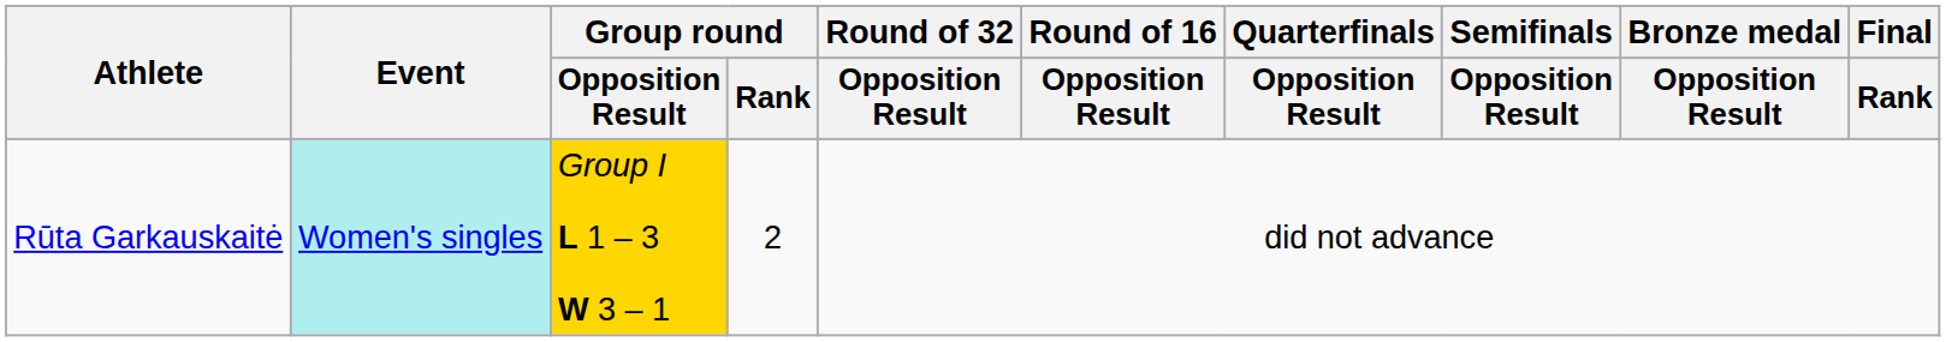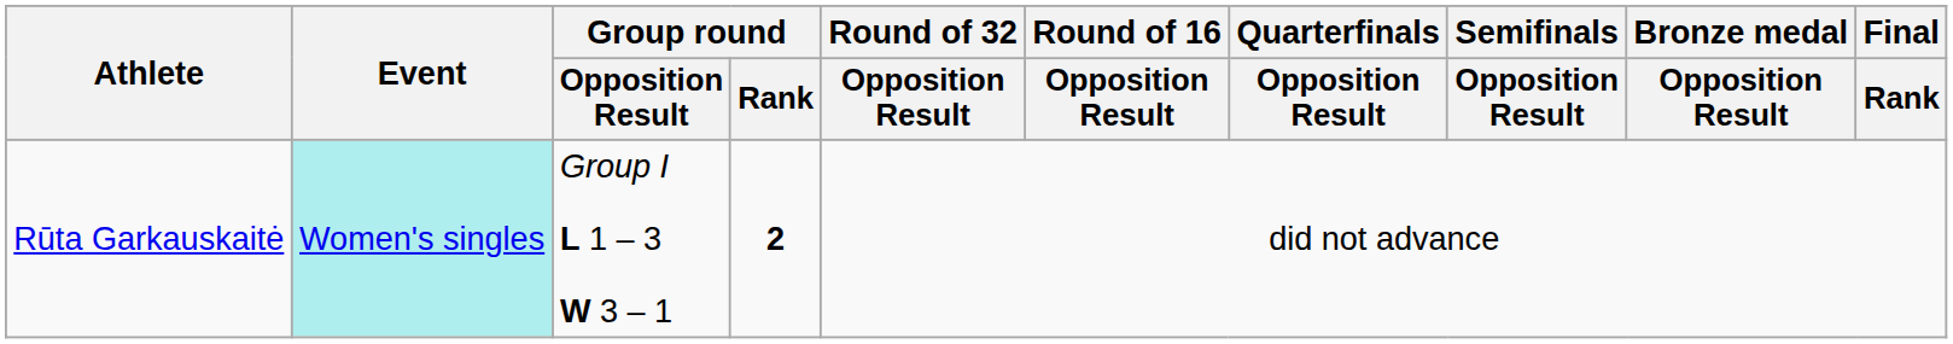Rūta Garkauskaitė | Group round / Opposition Result: gold background -> no background
Rūta Garkauskaitė | Group round / Rank: normal -> bold
